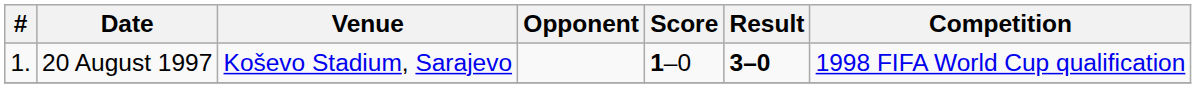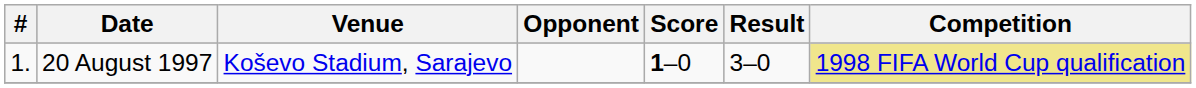20 August 1997 | Result: bold -> normal
20 August 1997 | Competition: no background -> khaki background
